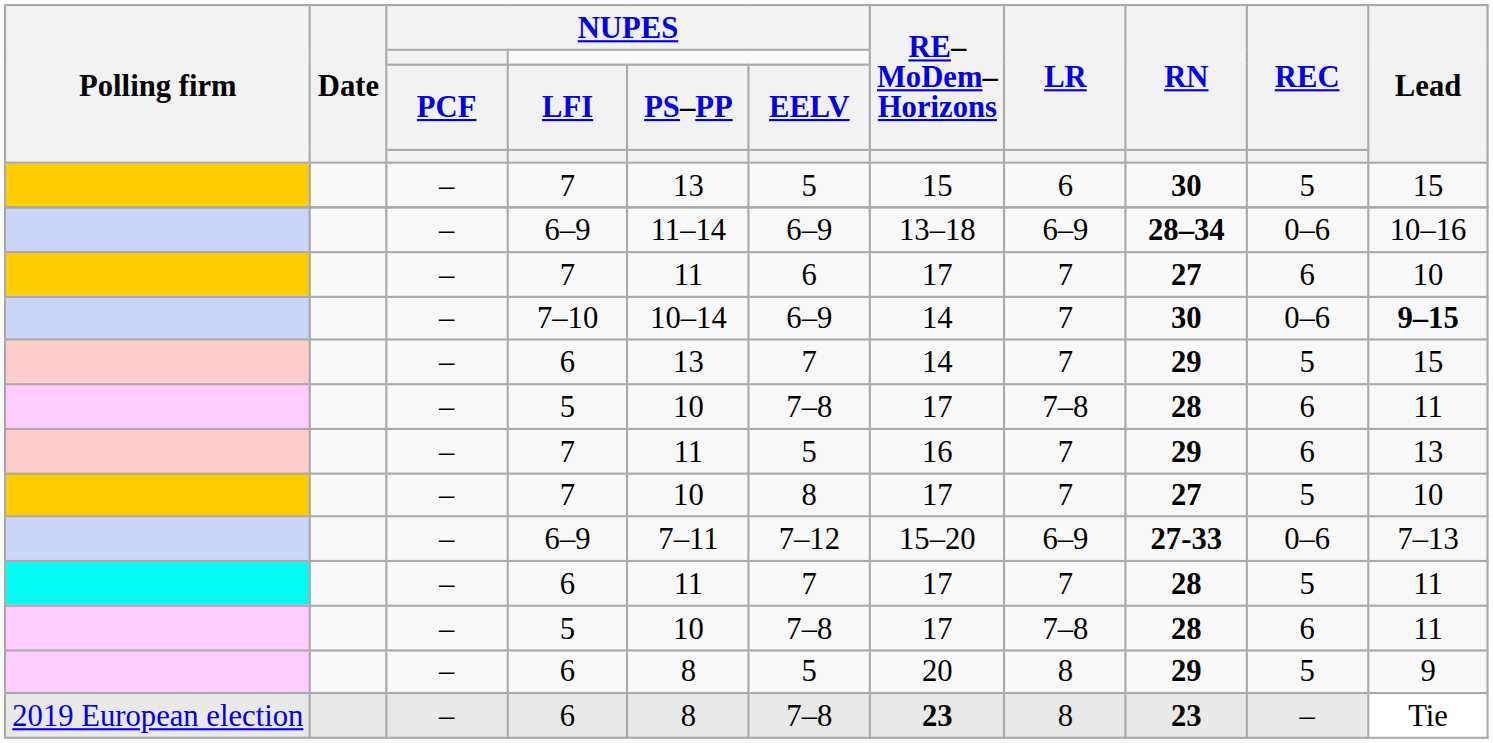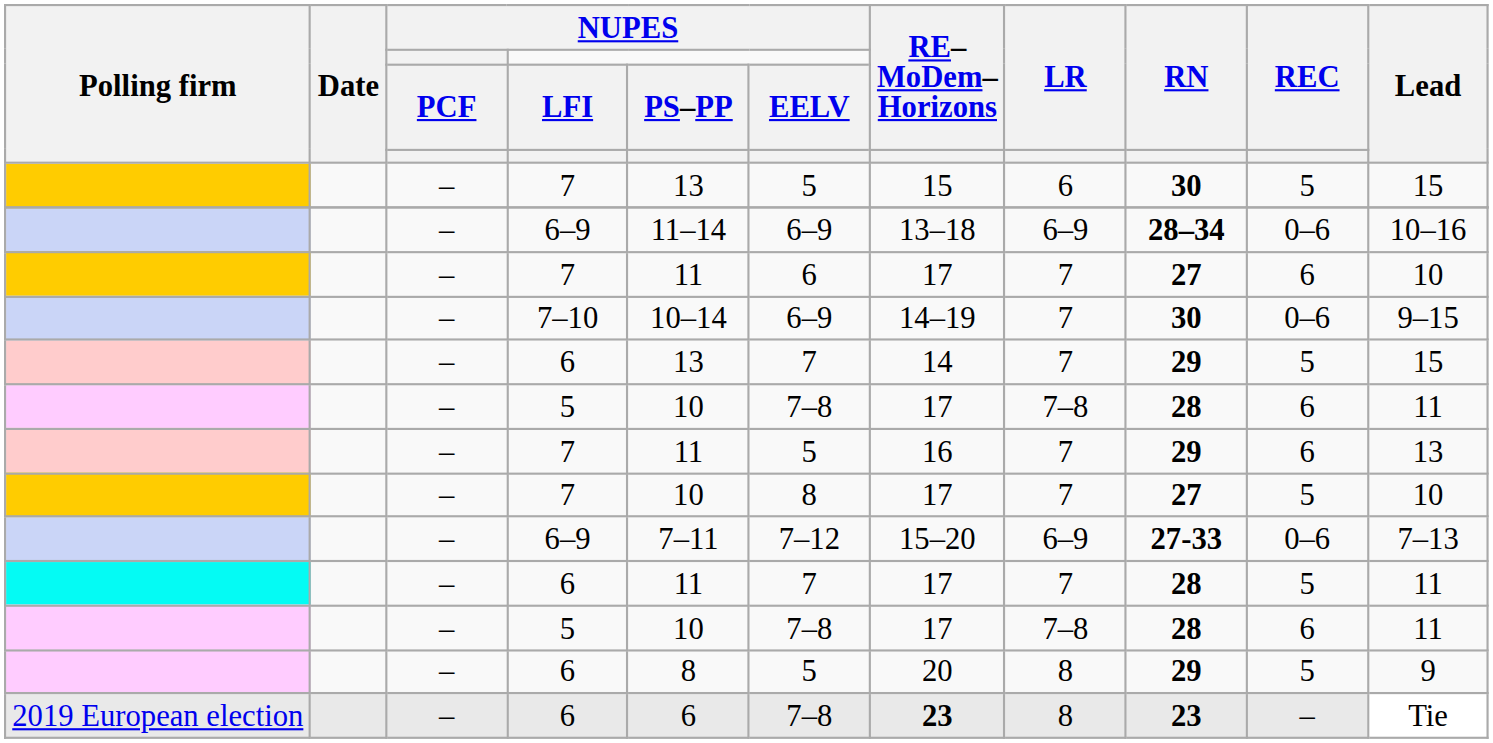7–10 | RE– MoDem– Horizons: 14 -> 14–19
7–10 | Lead: bold -> normal
2019 European election / 6 | NUPES / PS–PP: 8 -> 6
